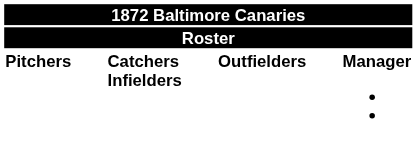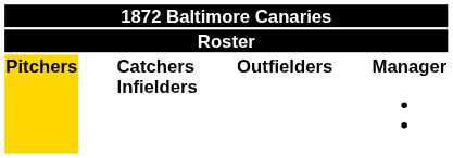Pitchers | column 1: no background -> gold background
